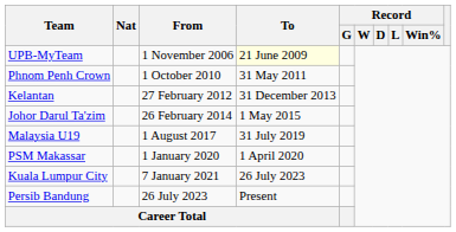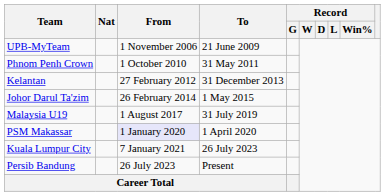UPB-MyTeam | To: lightyellow background -> no background
PSM Makassar | From: no background -> lavender background
